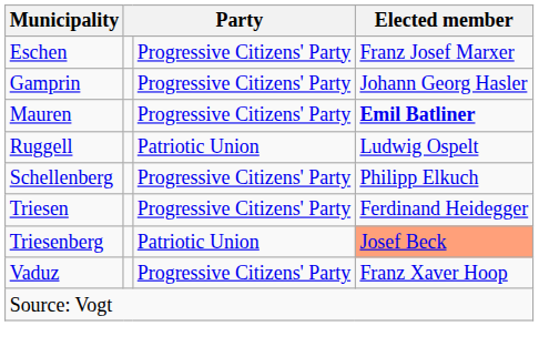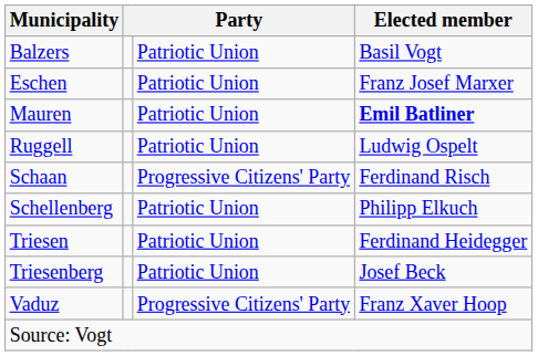+ row: Balzers | Patriotic Union | Basil Vogt
Eschen | column 3: Progressive Citizens' Party -> Patriotic Union
- row: Gamprin | Progressive Citizens' Party | Johann Georg Hasler
Mauren | column 3: Progressive Citizens' Party -> Patriotic Union
+ row: Schaan | Progressive Citizens' Party | Ferdinand Risch
Schellenberg | column 3: Progressive Citizens' Party -> Patriotic Union
Triesen | column 3: Progressive Citizens' Party -> Patriotic Union
Triesenberg | Elected member: lightsalmon background -> no background
